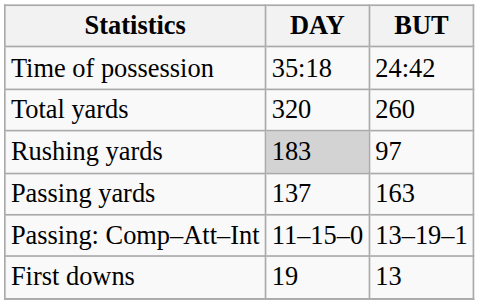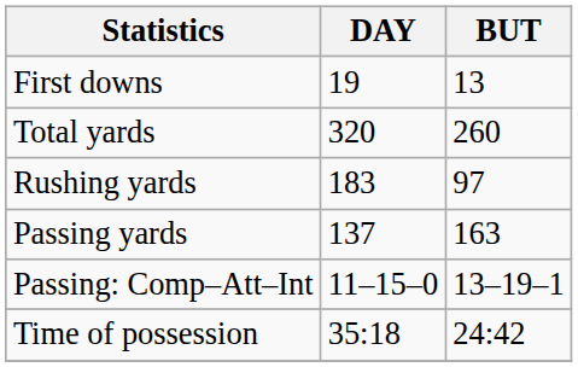rows swapped: First downs <-> Time of possession
Rushing yards | DAY: lightgrey background -> no background
